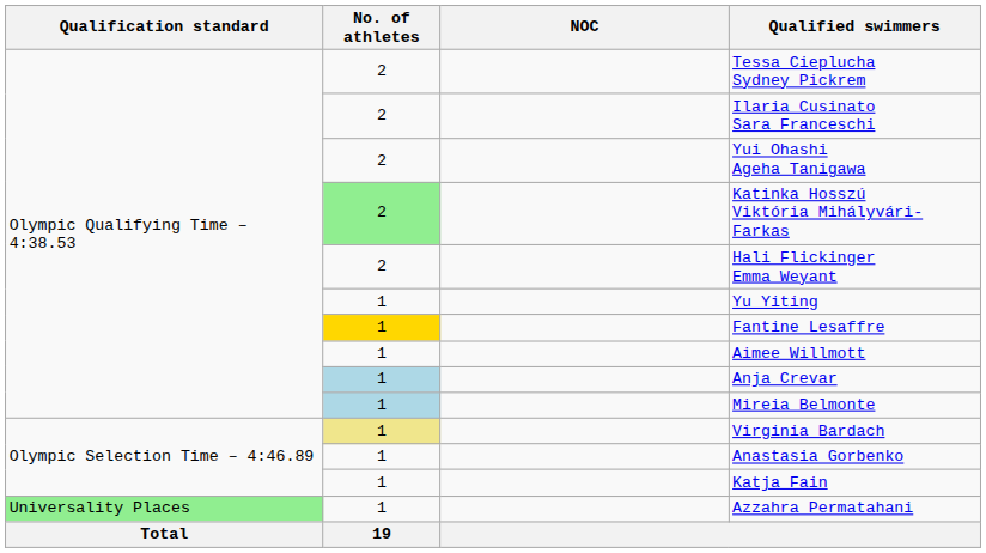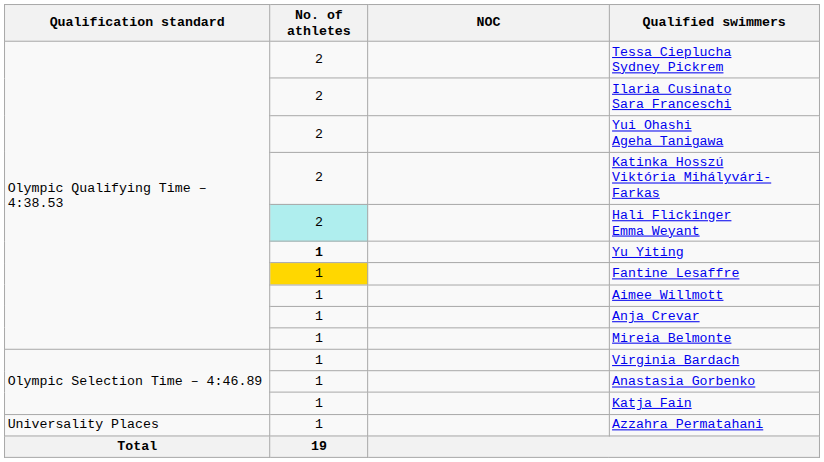Katinka Hosszú Viktória Mihályvári-Farkas | No. of athletes: lightgreen background -> no background
Hali Flickinger Emma Weyant | No. of athletes: no background -> paleturquoise background
Yu Yiting | No. of athletes: normal -> bold
Anja Crevar | No. of athletes: lightblue background -> no background
Mireia Belmonte | No. of athletes: lightblue background -> no background
Virginia Bardach | No. of athletes: khaki background -> no background
Azzahra Permatahani | Qualification standard: lightgreen background -> no background
